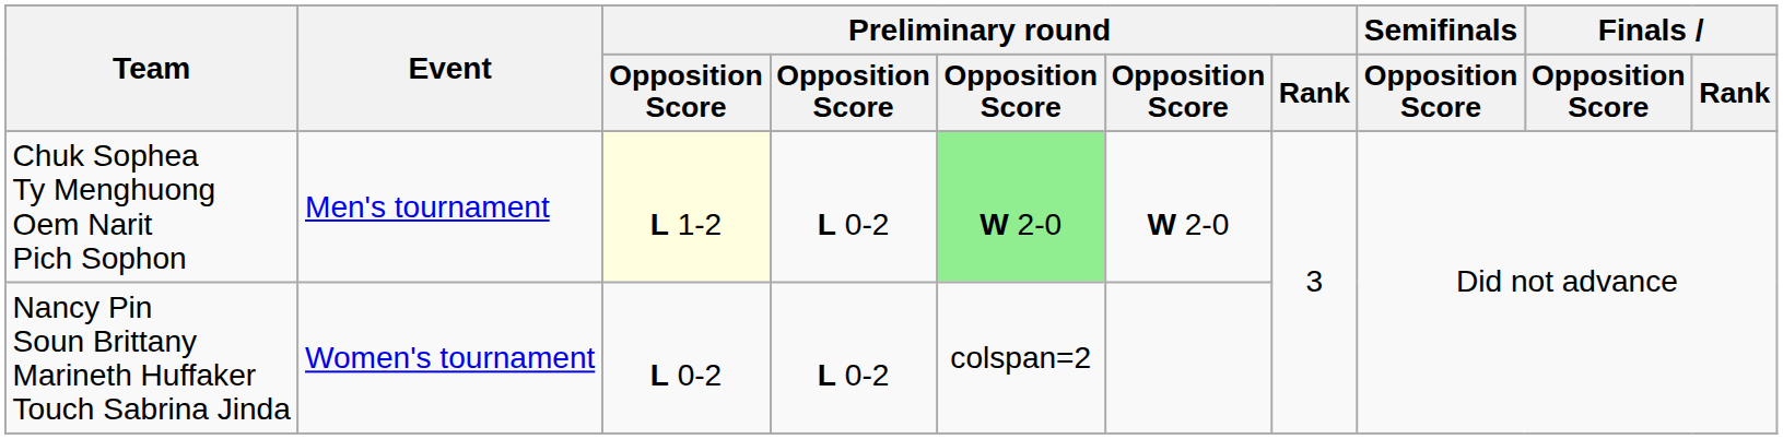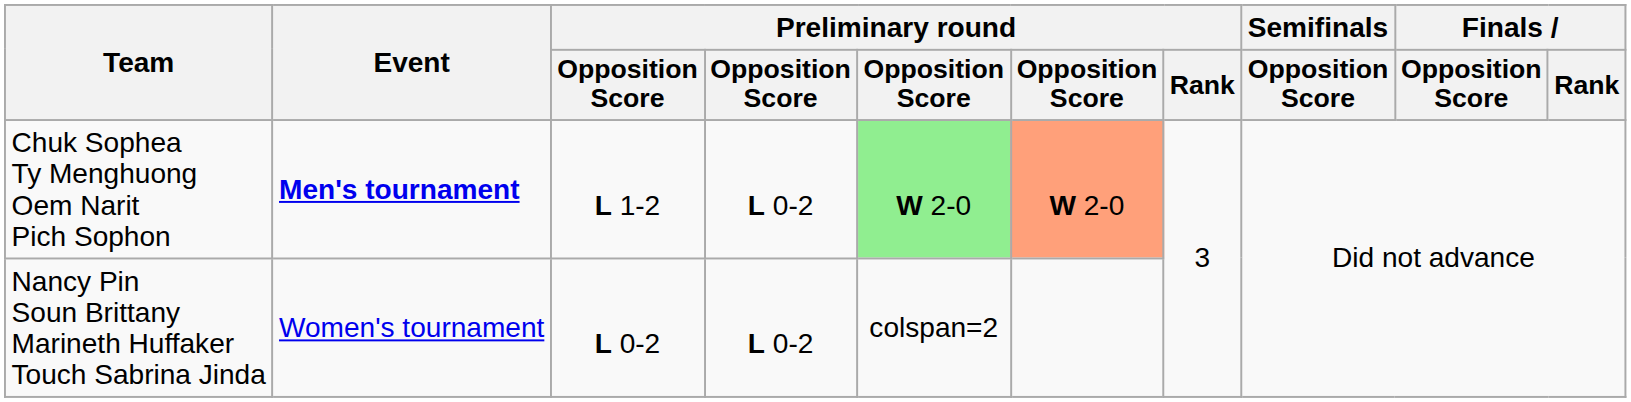Chuk Sophea Ty Menghuong Oem Narit Pich Sophon | Event: normal -> bold
Chuk Sophea Ty Menghuong Oem Narit Pich Sophon | column 3: lightyellow background -> no background
Chuk Sophea Ty Menghuong Oem Narit Pich Sophon | column 6: no background -> lightsalmon background
